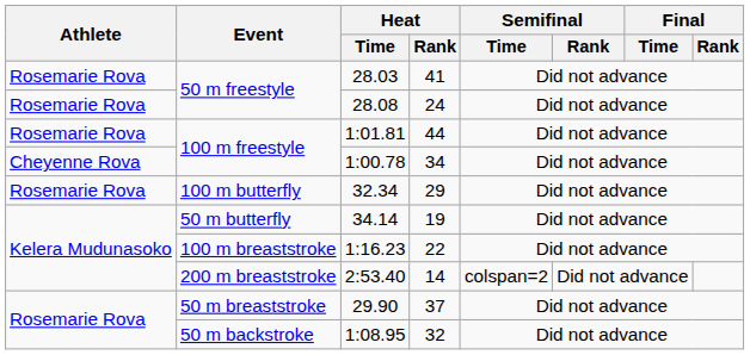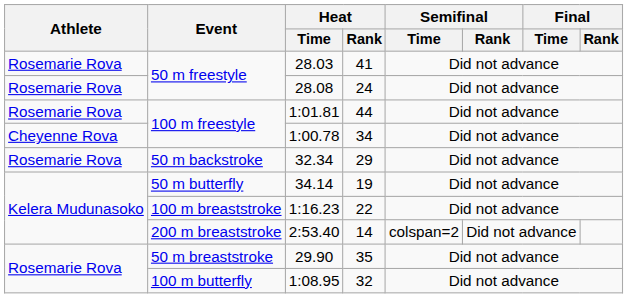32.34 | Event: 100 m butterfly -> 50 m backstroke
29.90 | Heat / Rank: 37 -> 35
1:08.95 | Event: 50 m backstroke -> 100 m butterfly
